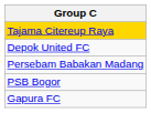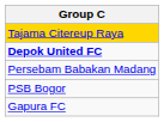row 3 | column 1: normal -> bold
